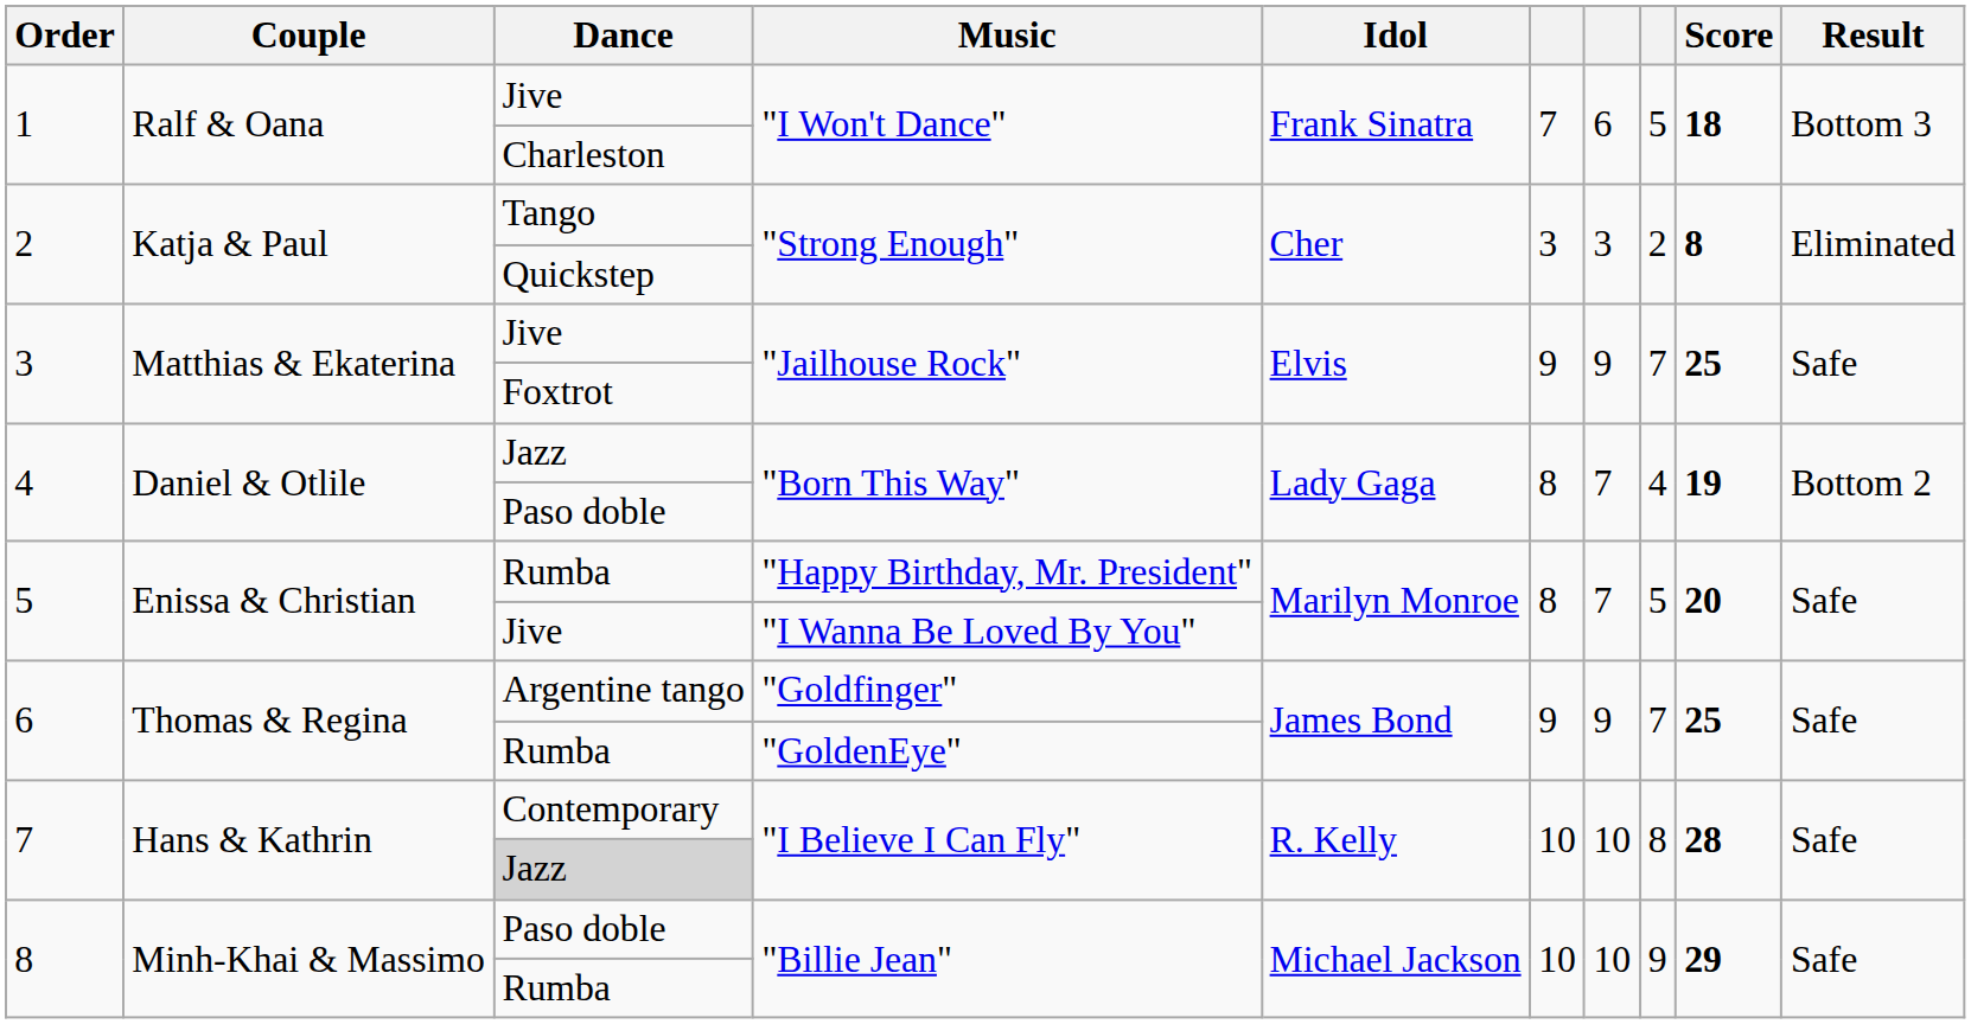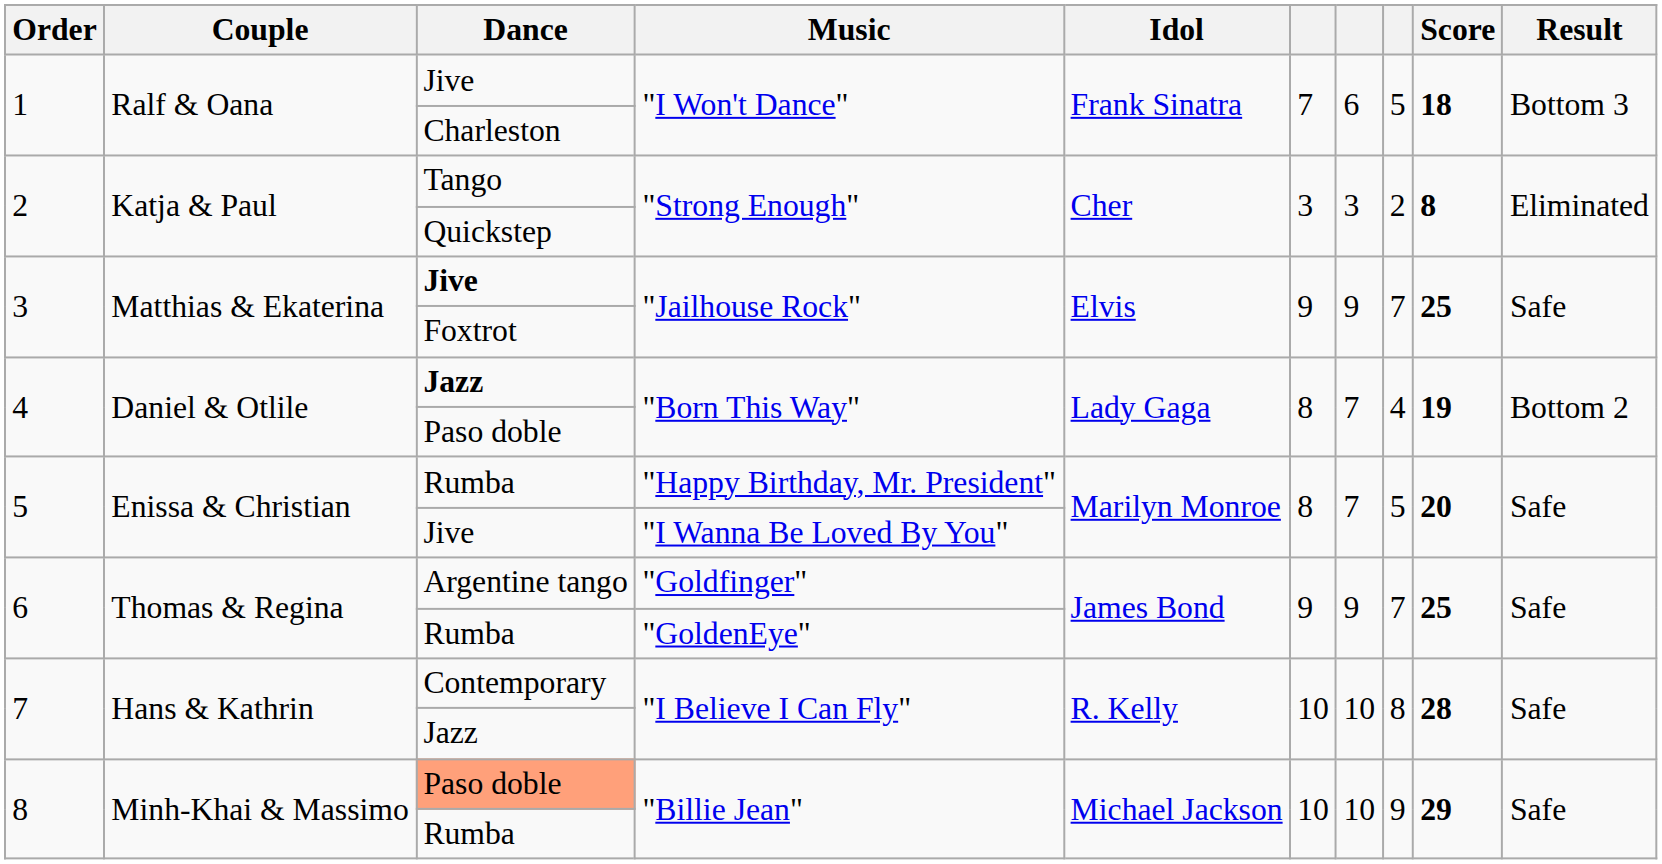Jive / "Jailhouse Rock" | Dance: normal -> bold
Jazz / "Born This Way" | Dance: normal -> bold
Jazz / "I Believe I Can Fly" | Dance: lightgrey background -> no background
Paso doble / "Billie Jean" | Dance: no background -> lightsalmon background
